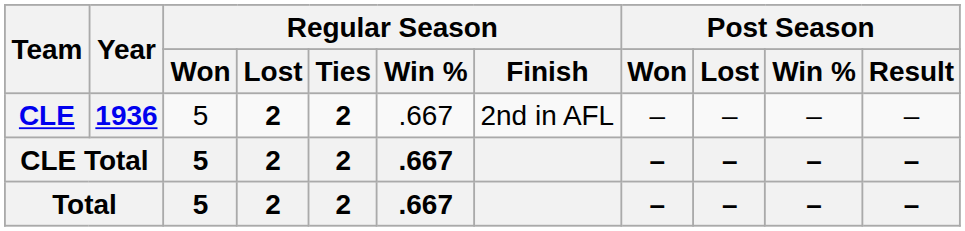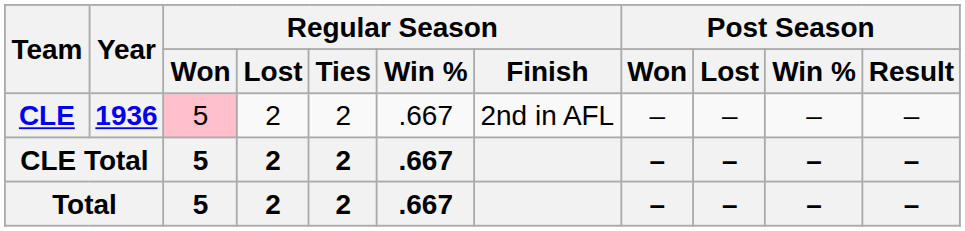CLE | Regular Season / Won: no background -> pink background
CLE | Regular Season / Lost: bold -> normal
CLE | Regular Season / Ties: bold -> normal
